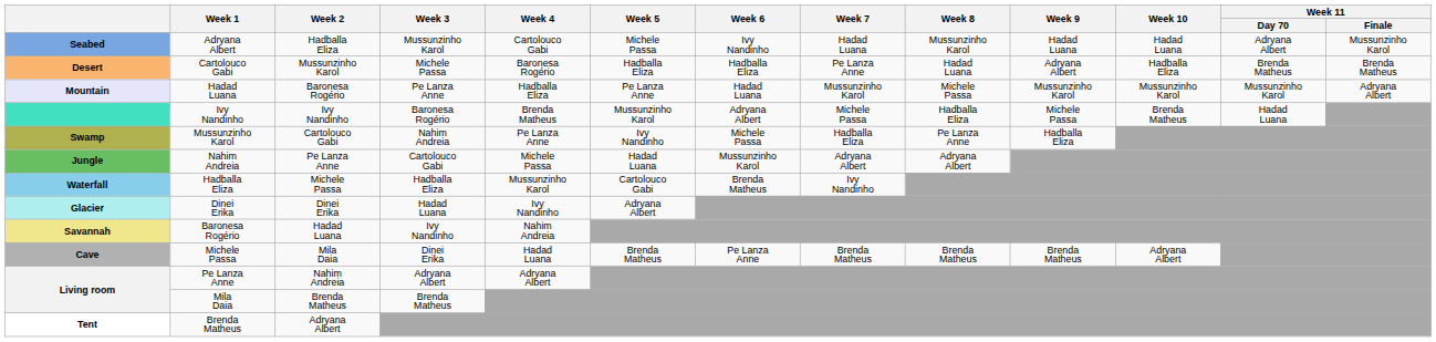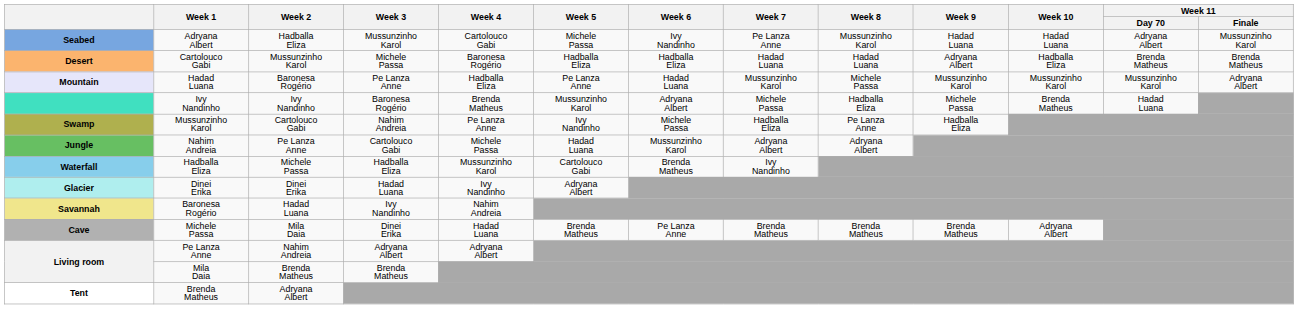row 3 | Week 7: Hadad Luana -> Pe Lanza Anne
row 4 | Week 7: Pe Lanza Anne -> Hadad Luana
